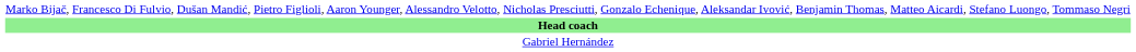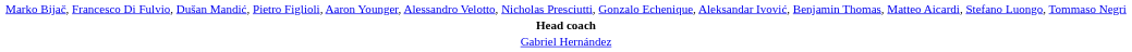row 2 | column 1: lightgreen background -> no background
